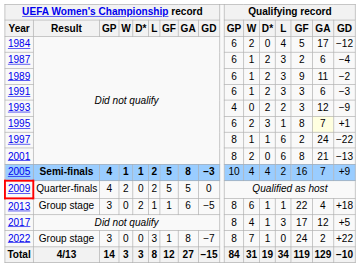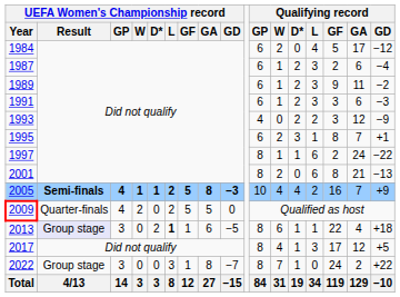1995 | Qualifying record / GA: lightyellow background -> no background
2013 | UEFA Women's Championship record / Result: no background -> lavender background
2013 | UEFA Women's Championship record / L: normal -> bold
